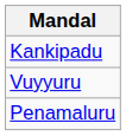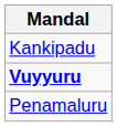row 3 | column 1: normal -> bold
